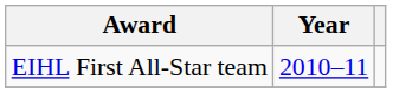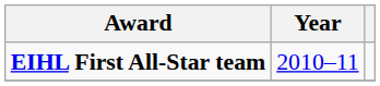row 2 | Award: normal -> bold
